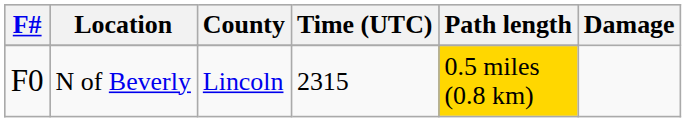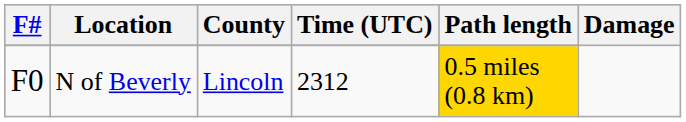N of Beverly | Time (UTC): 2315 -> 2312
